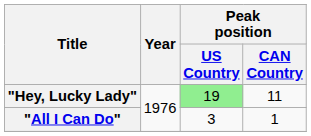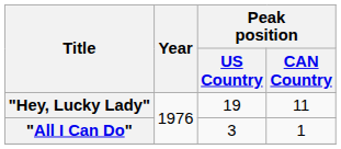"Hey, Lucky Lady" | Peak position / US Country: lightgreen background -> no background
